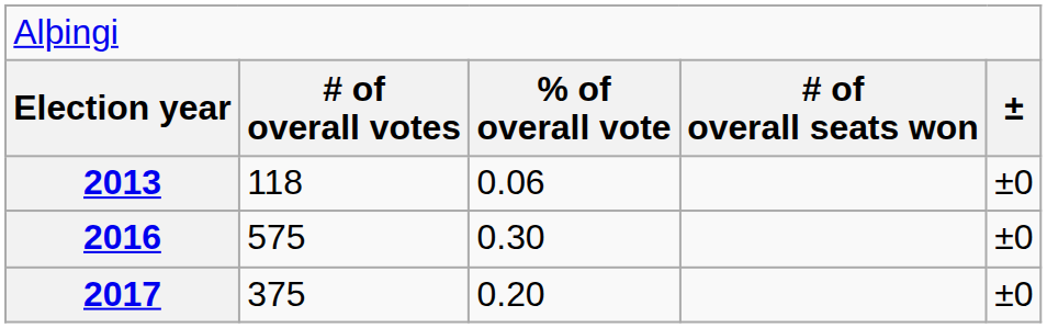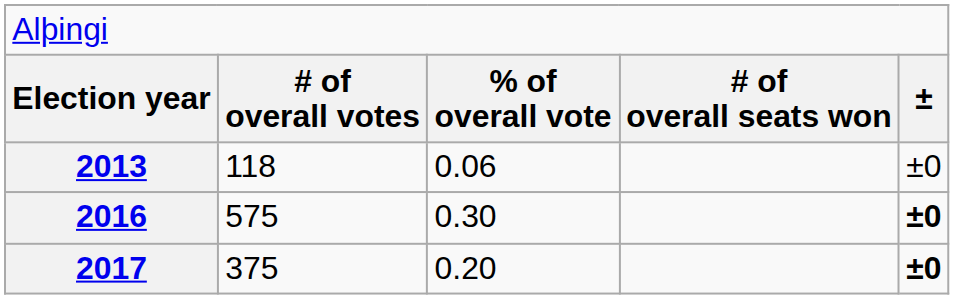2016 | column 5: normal -> bold
2017 | column 5: normal -> bold
